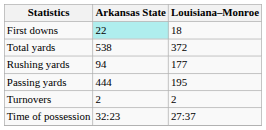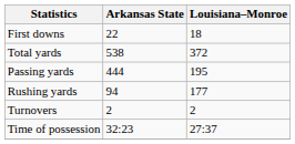First downs | Arkansas State: paleturquoise background -> no background
rows swapped: Rushing yards <-> Passing yards
